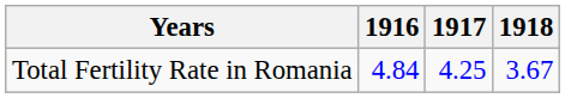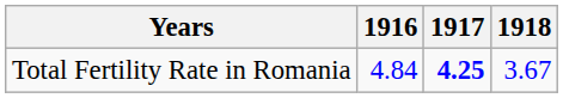row 2 | 1917: normal -> bold
